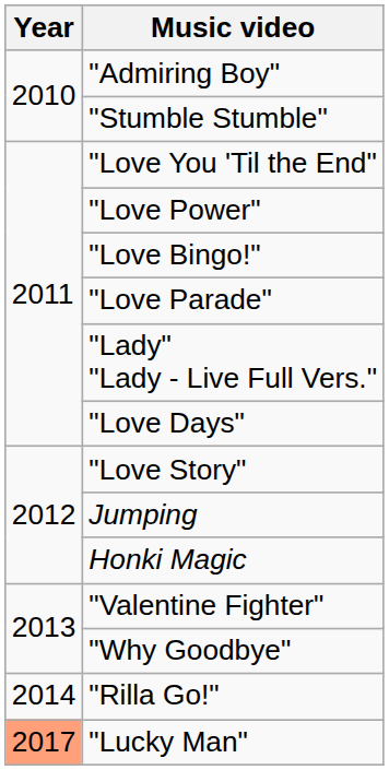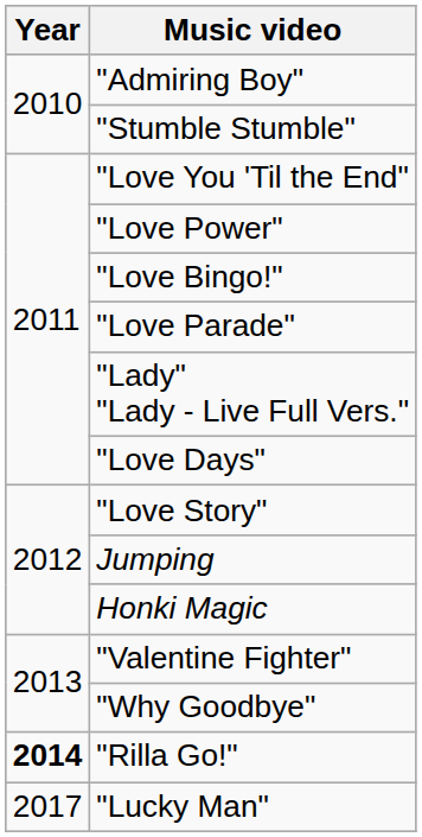"Rilla Go!" | Year: normal -> bold
"Lucky Man" | Year: lightsalmon background -> no background
